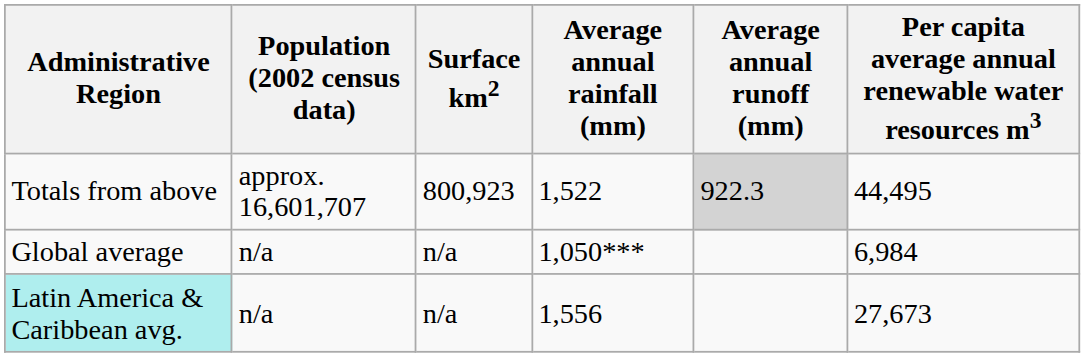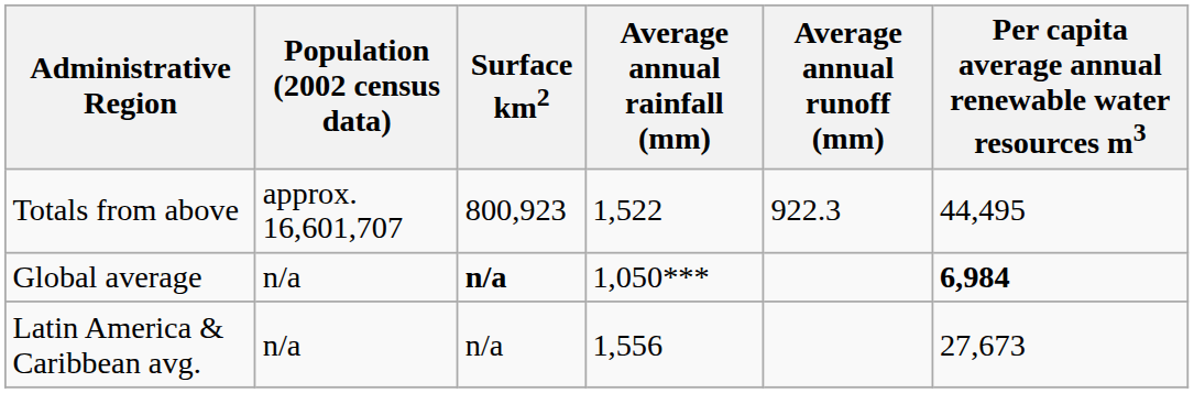row 2 | Average annual runoff (mm): lightgrey background -> no background
row 3 | Surface km2: normal -> bold
row 3 | Per capita average annual renewable water resources m3: normal -> bold
row 4 | Administrative Region: paleturquoise background -> no background
